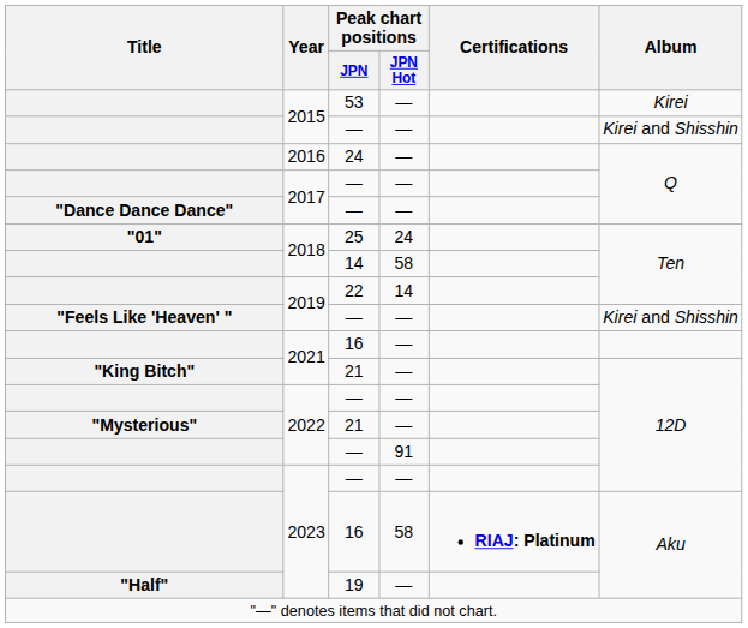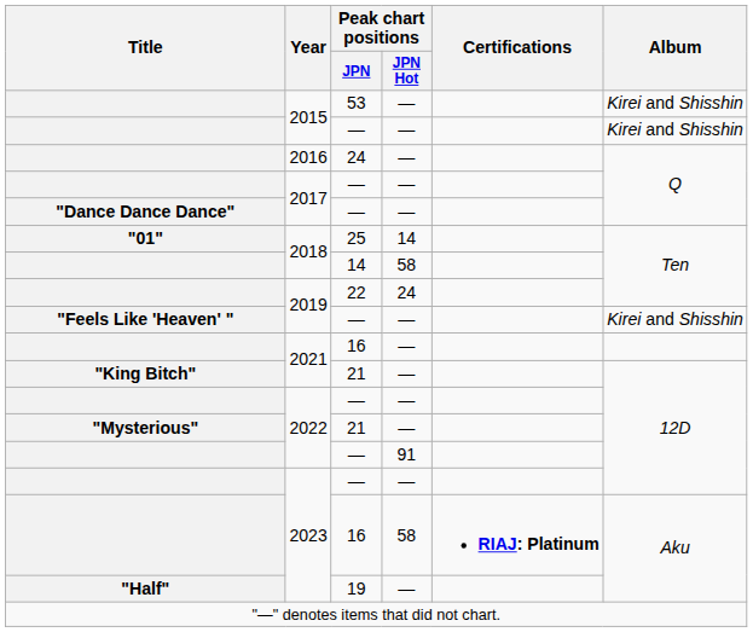53 | Album: Kirei -> Kirei and Shisshin
25 | Peak chart positions / JPN Hot: 24 -> 14
22 | Peak chart positions / JPN Hot: 14 -> 24
